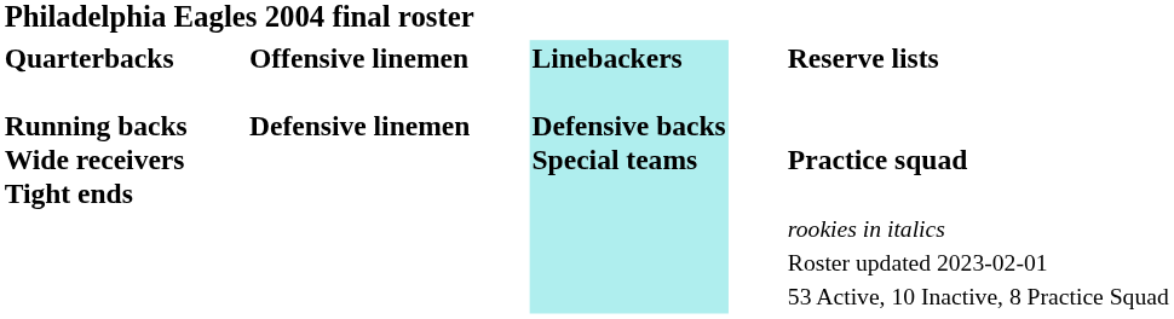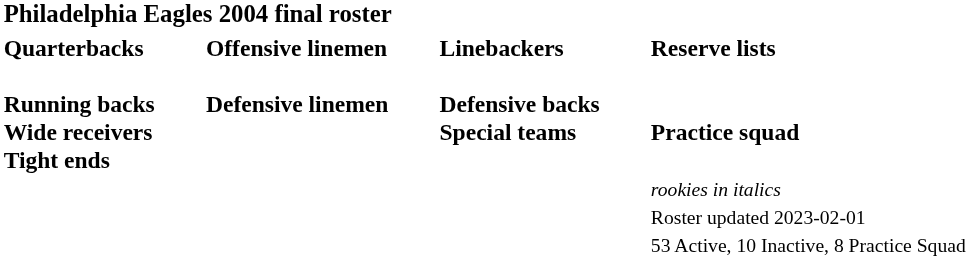Quarterbacks Running backs Wide receivers Tight ends | column 3: paleturquoise background -> no background
